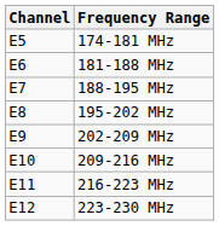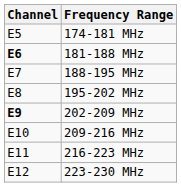181-188 MHz | Channel: normal -> bold
202-209 MHz | Channel: normal -> bold
